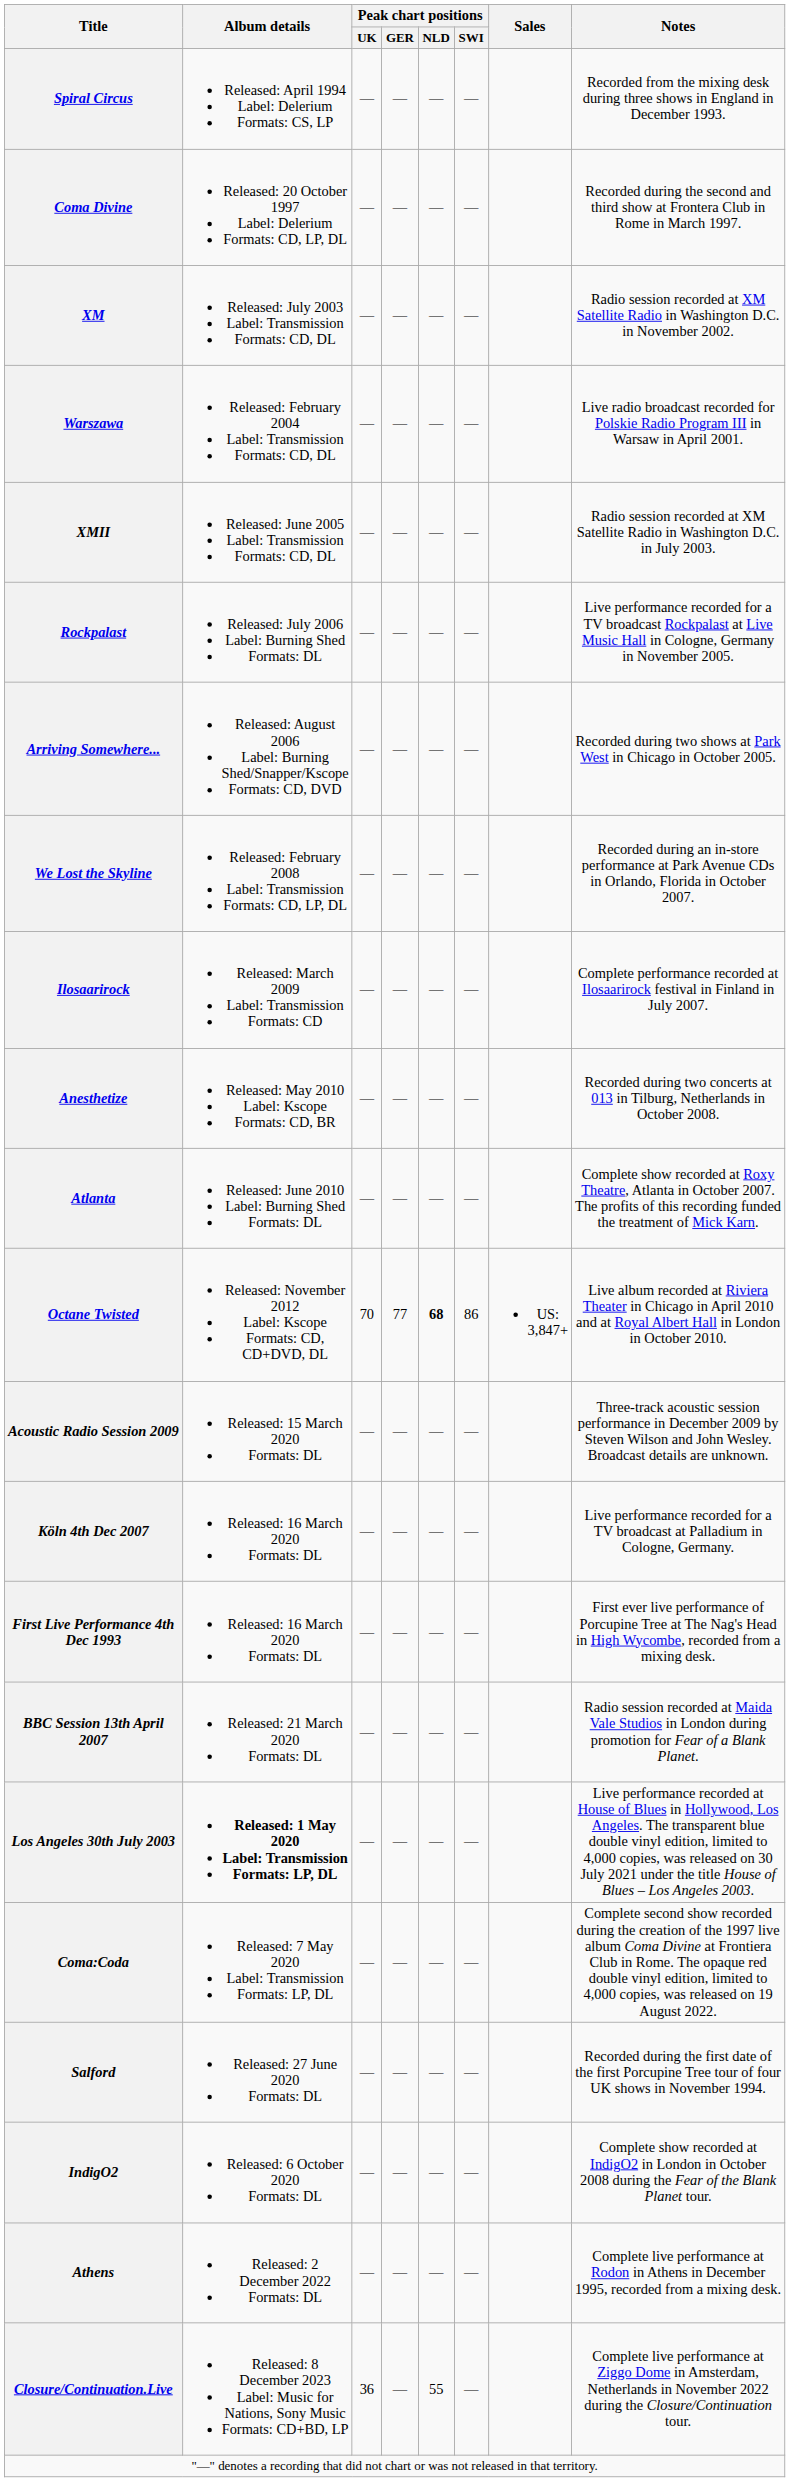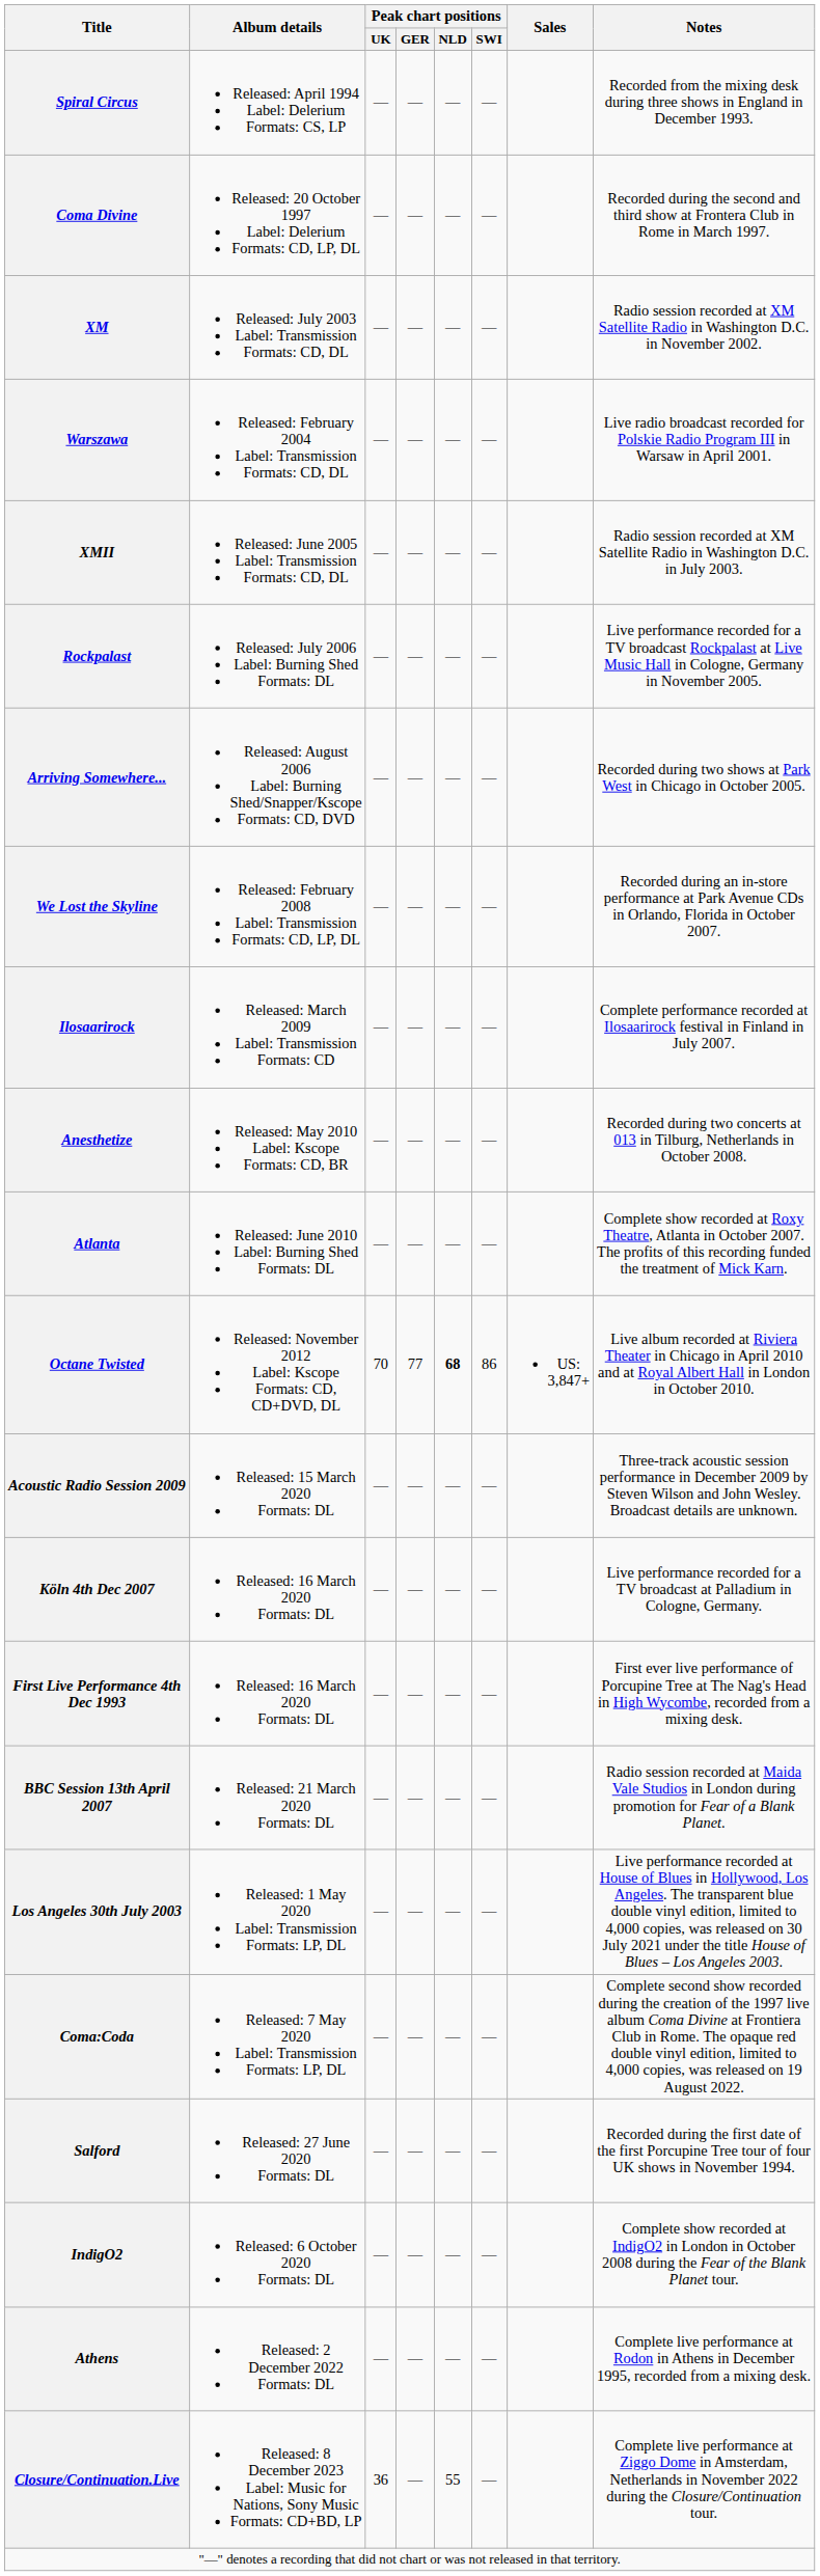Los Angeles 30th July 2003 | Album details: bold -> normal
